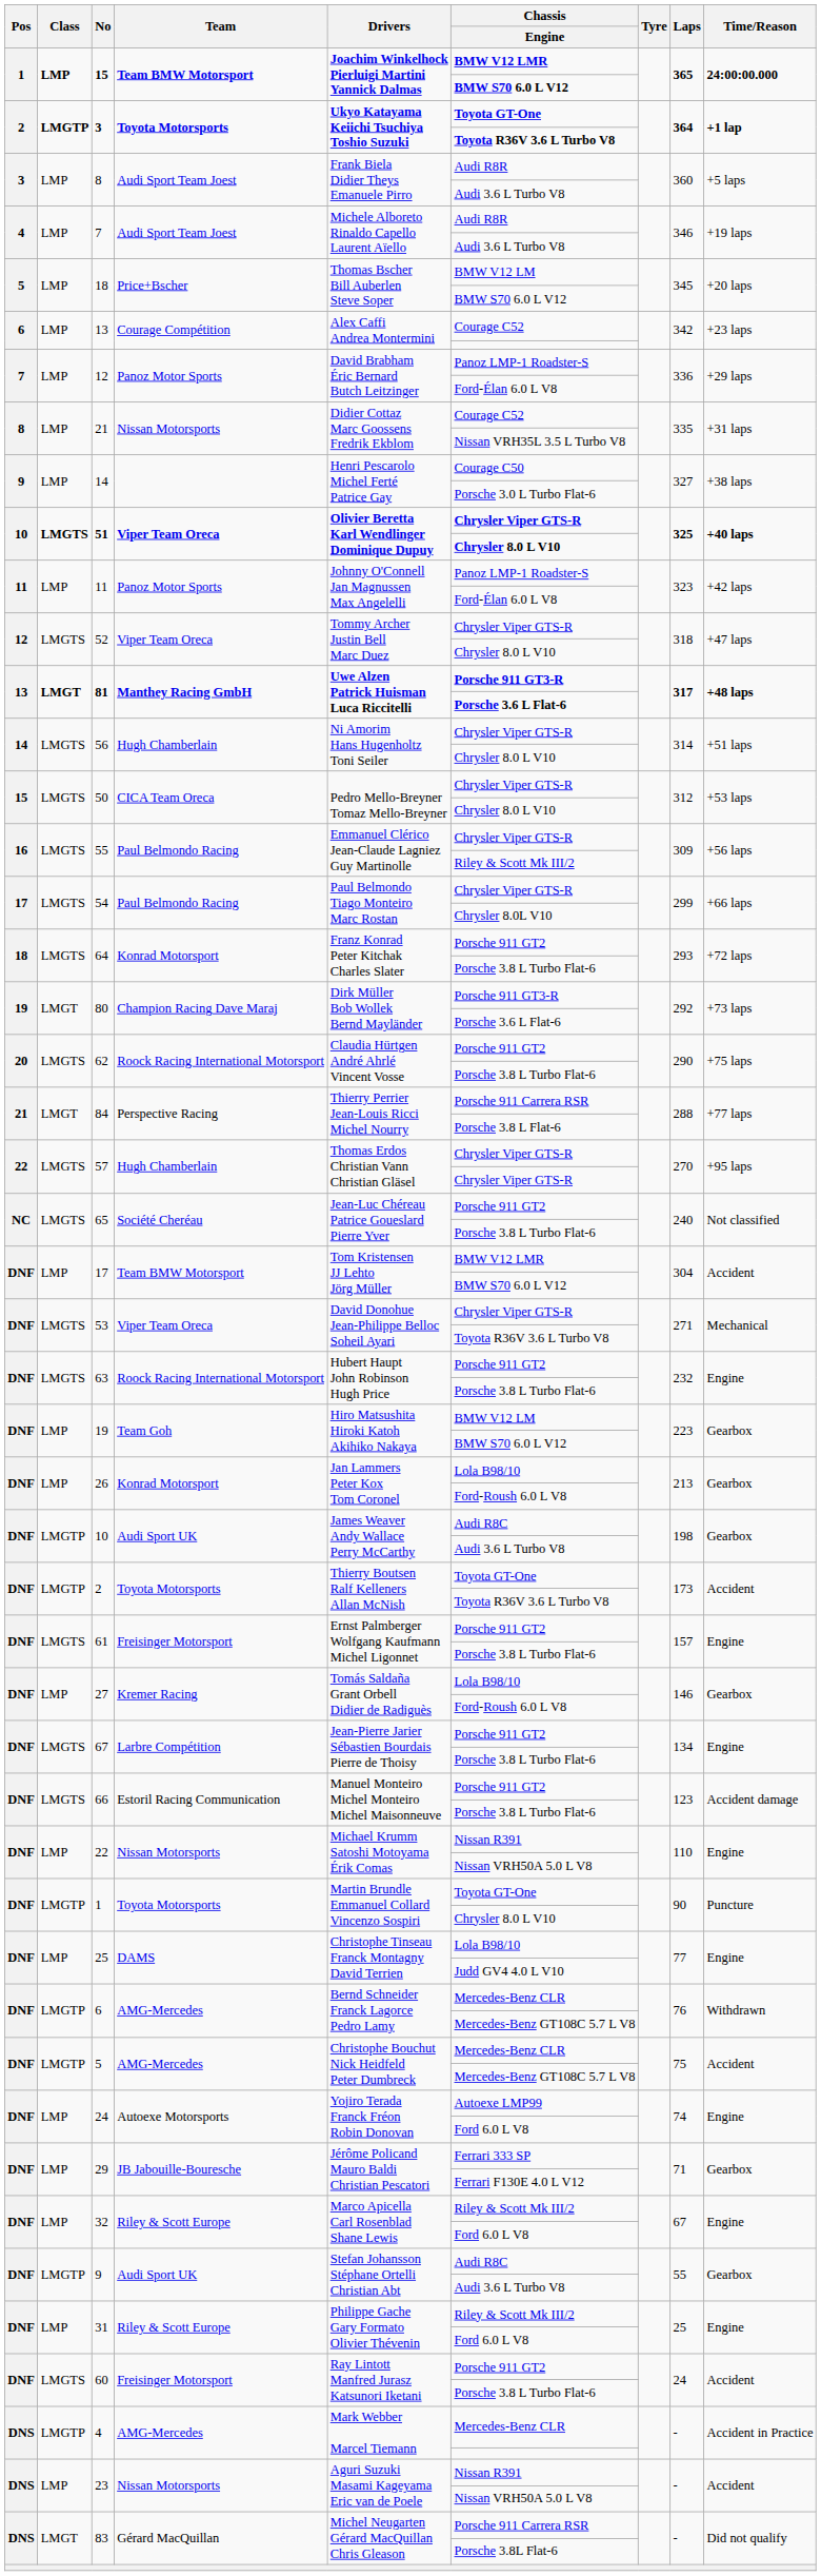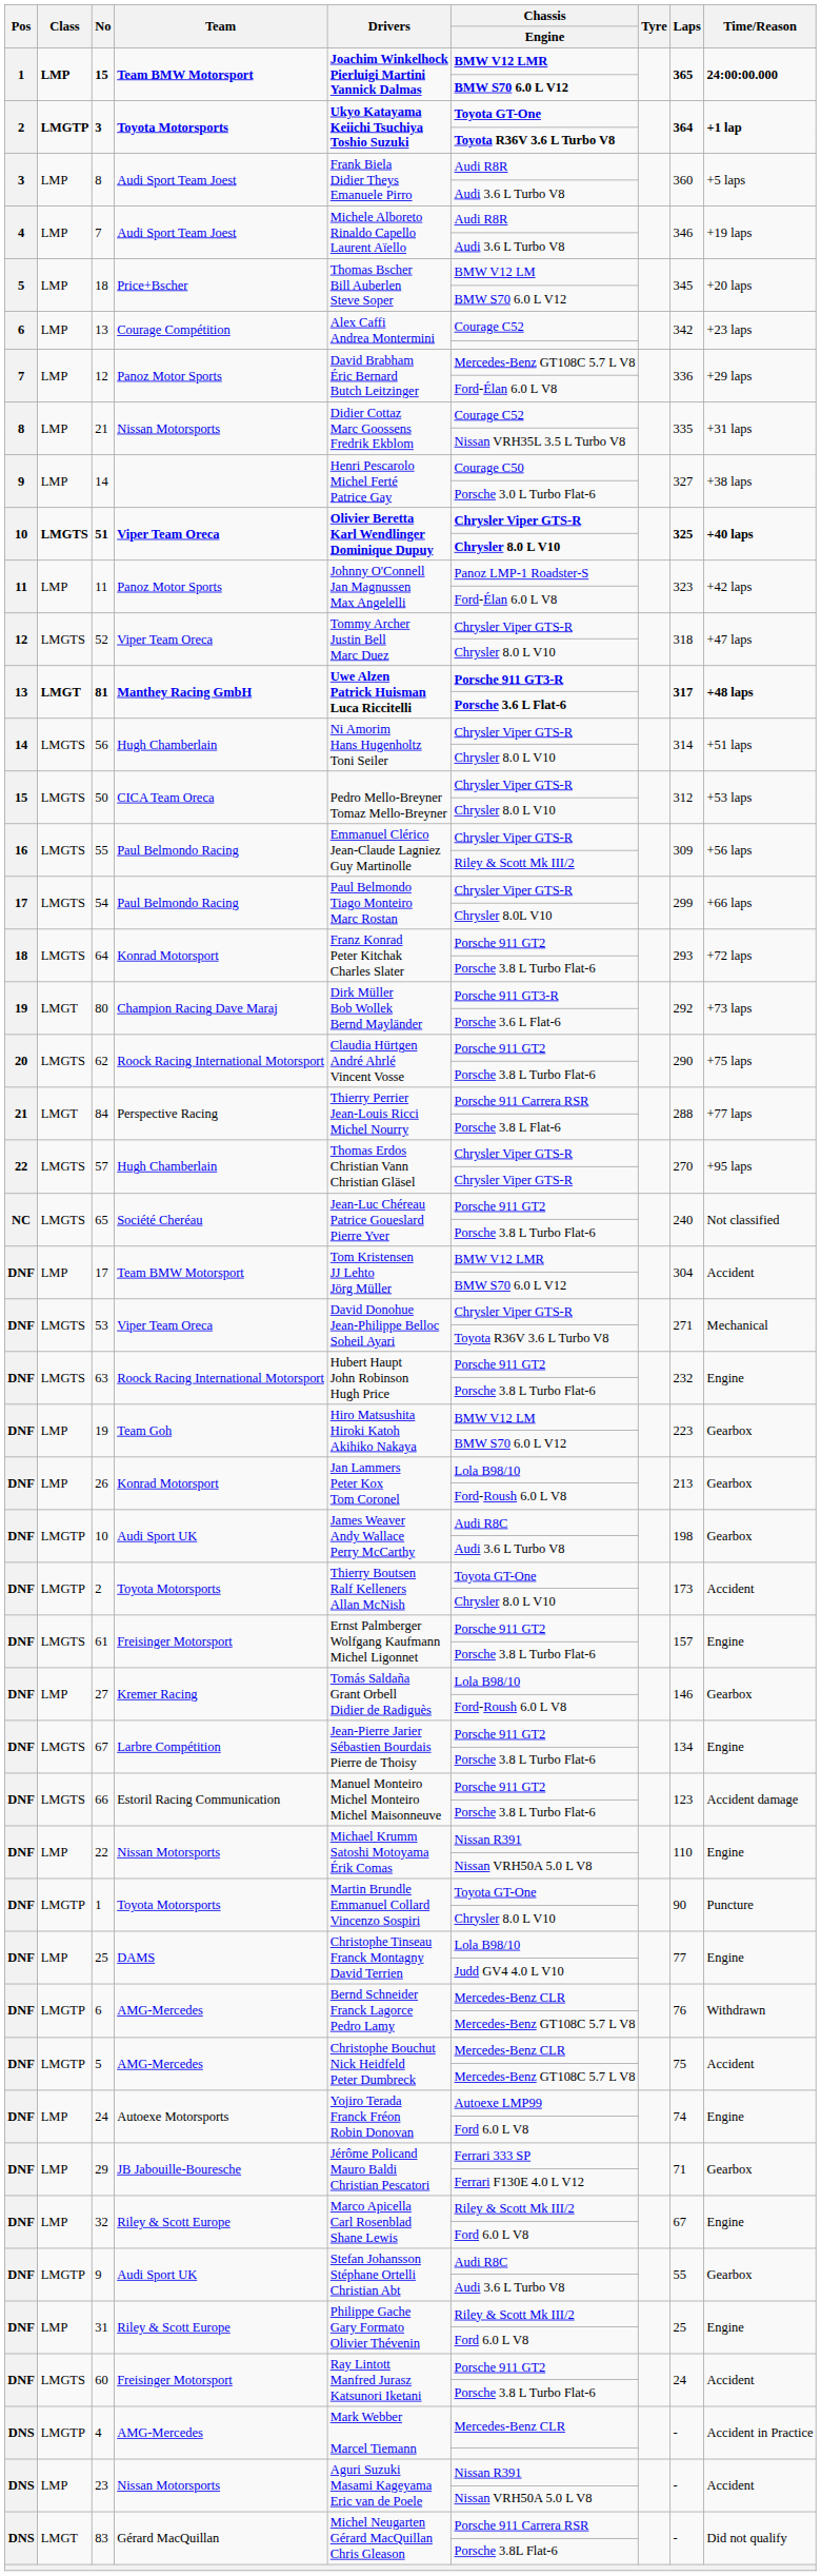row 15 | Chassis / Engine: Panoz LMP-1 Roadster-S -> Mercedes-Benz GT108C 5.7 L V8
row 62 | Chassis / Engine: Toyota R36V 3.6 L Turbo V8 -> Chrysler 8.0 L V10
